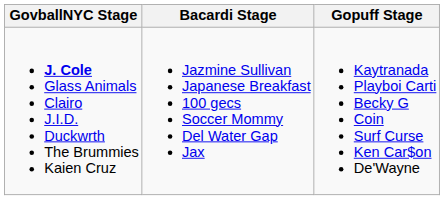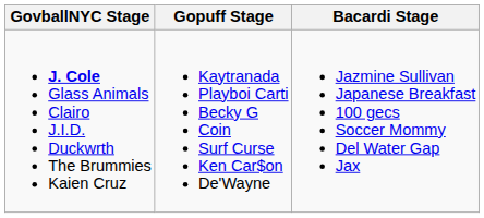columns swapped: Gopuff Stage <-> Bacardi Stage
